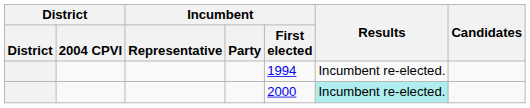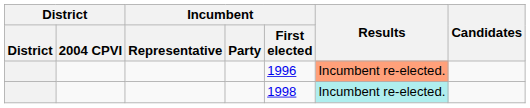row 3 | Incumbent / First elected: 1994 -> 1996
row 3 | Results: no background -> lightsalmon background
row 4 | Incumbent / First elected: 2000 -> 1998
